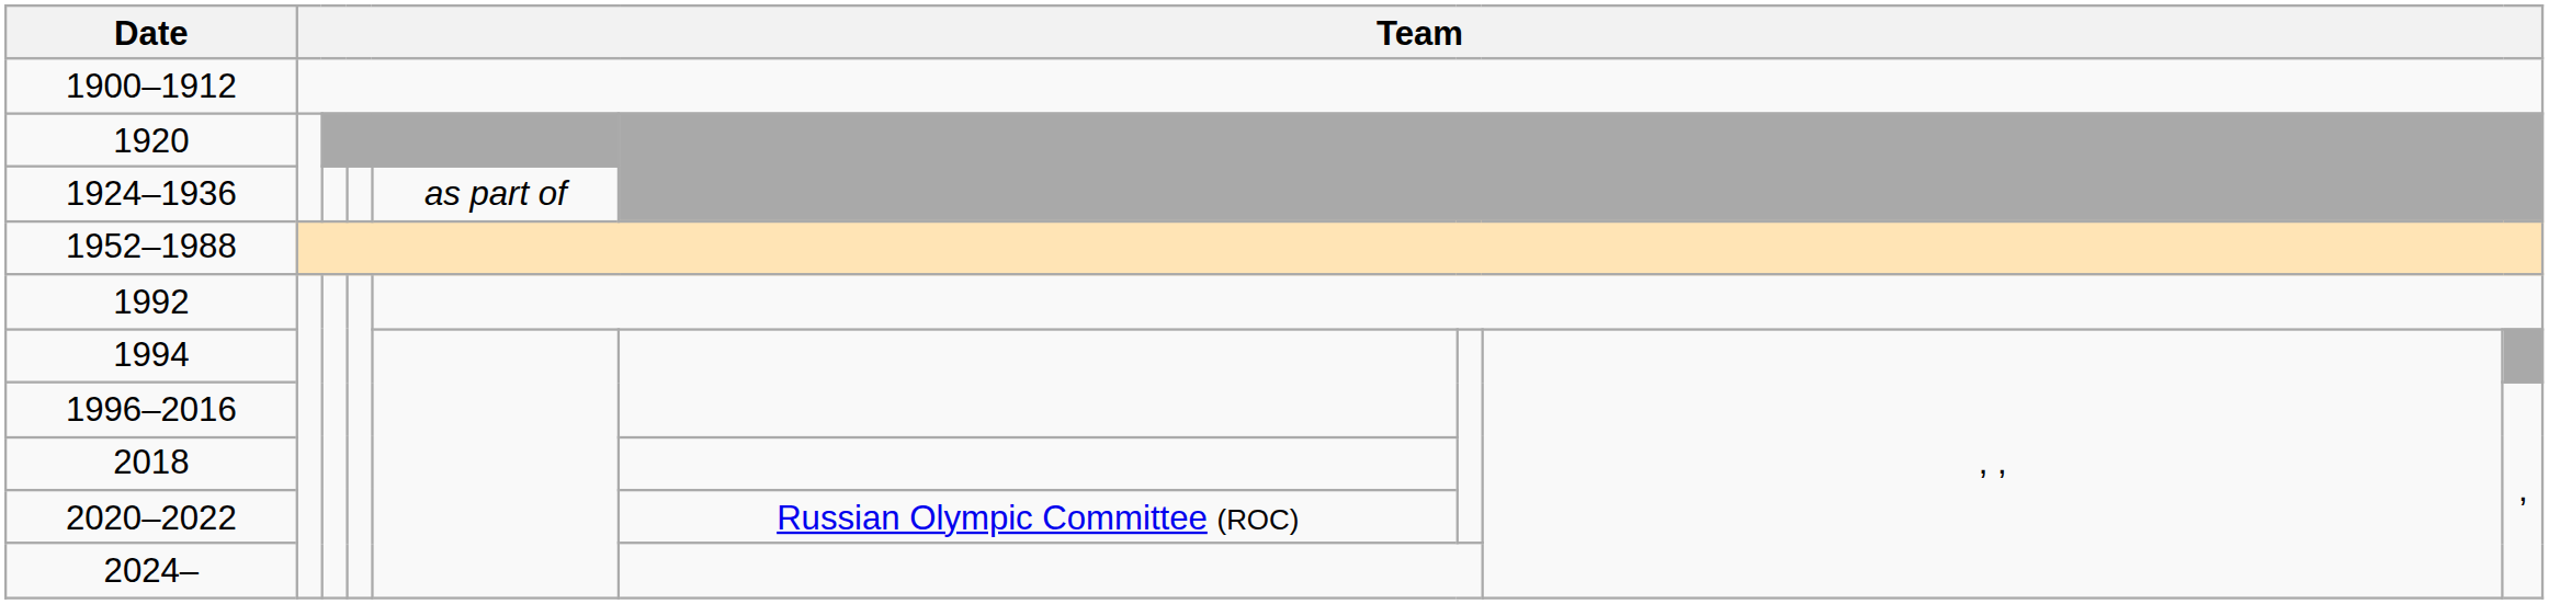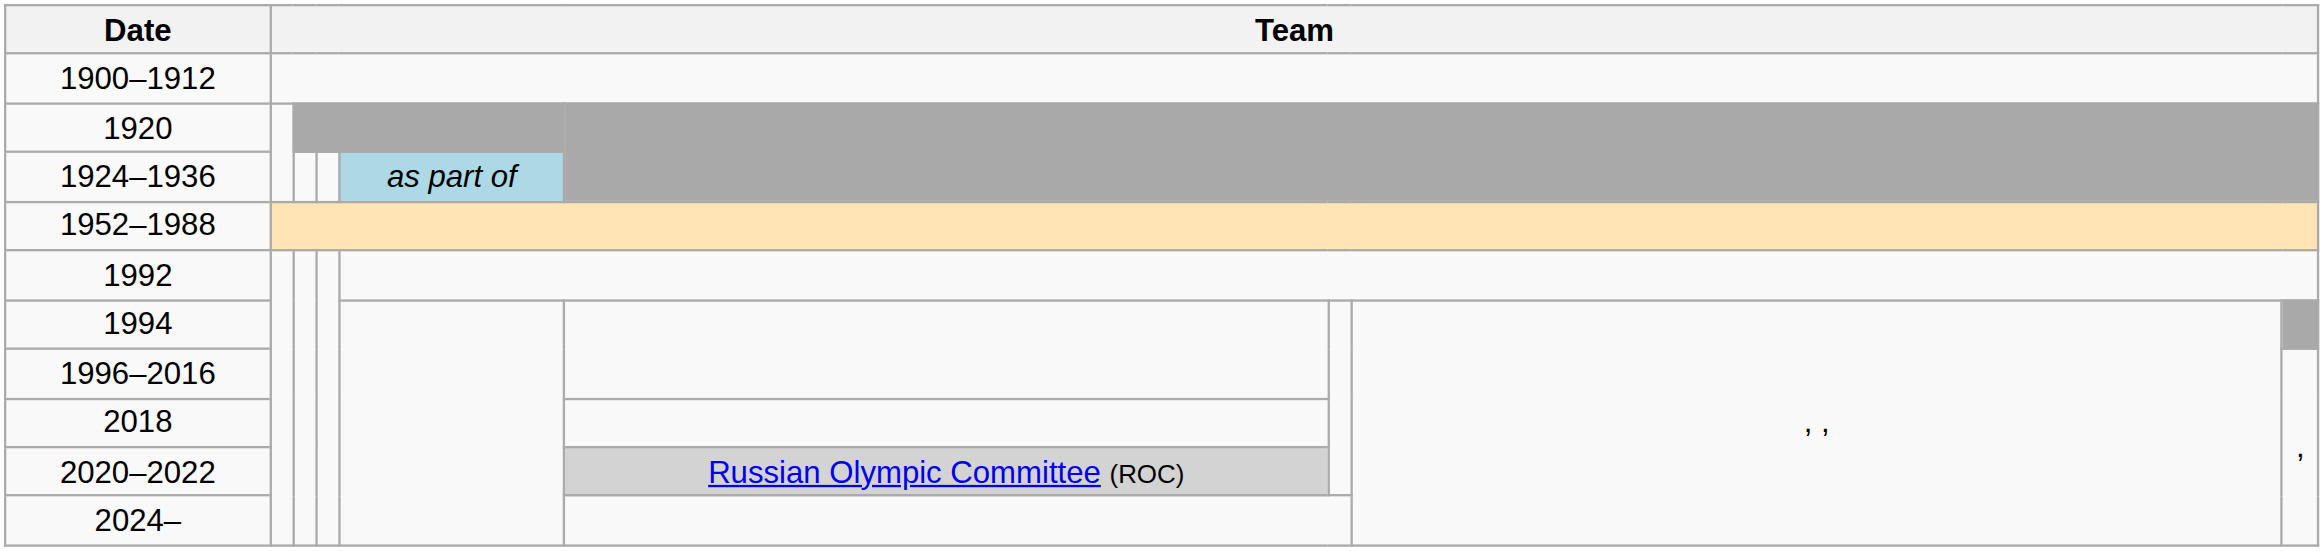1924–1936 | column 5: no background -> lightblue background
2020–2022 | column 6: no background -> lightgrey background
